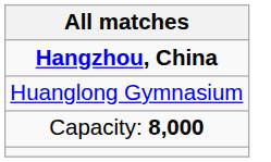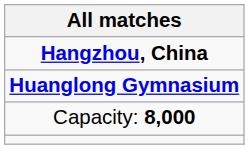row 3 | column 1: normal -> bold
